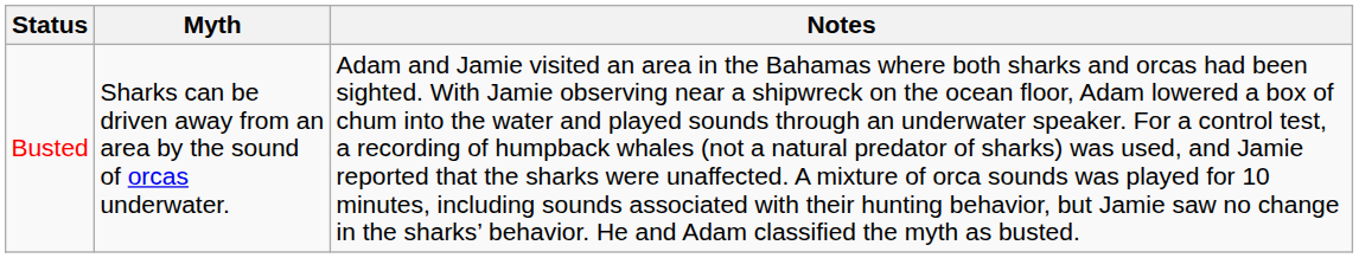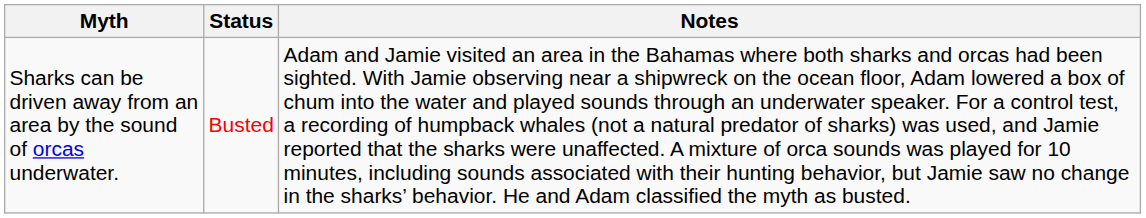columns swapped: Myth <-> Status
